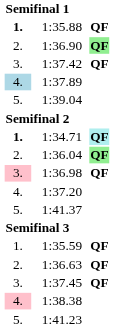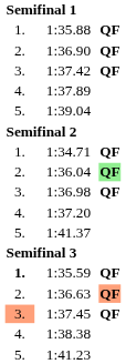1:35.88 | column 1: bold -> normal
1:36.90 | column 3: lightgreen background -> no background
1:37.89 | column 1: lightblue background -> no background
1:34.71 | column 1: bold -> normal
1:34.71 | column 3: paleturquoise background -> no background
1:36.98 | column 1: pink background -> no background
1:35.59 | column 1: normal -> bold
1:36.63 | column 3: no background -> lightsalmon background
1:37.45 | column 1: no background -> lightsalmon background
1:38.38 | column 1: pink background -> no background
